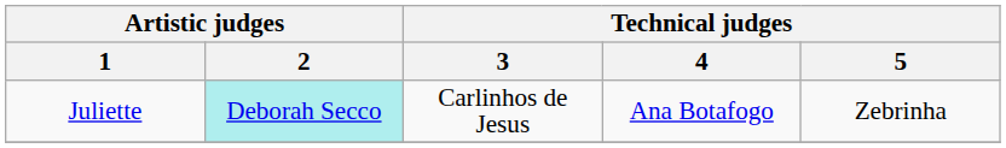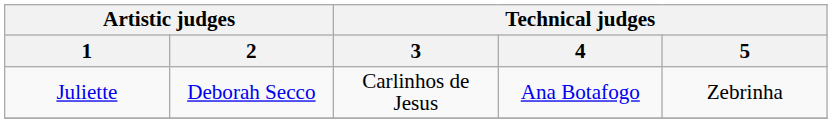Juliette | Artistic judges / 2: paleturquoise background -> no background
